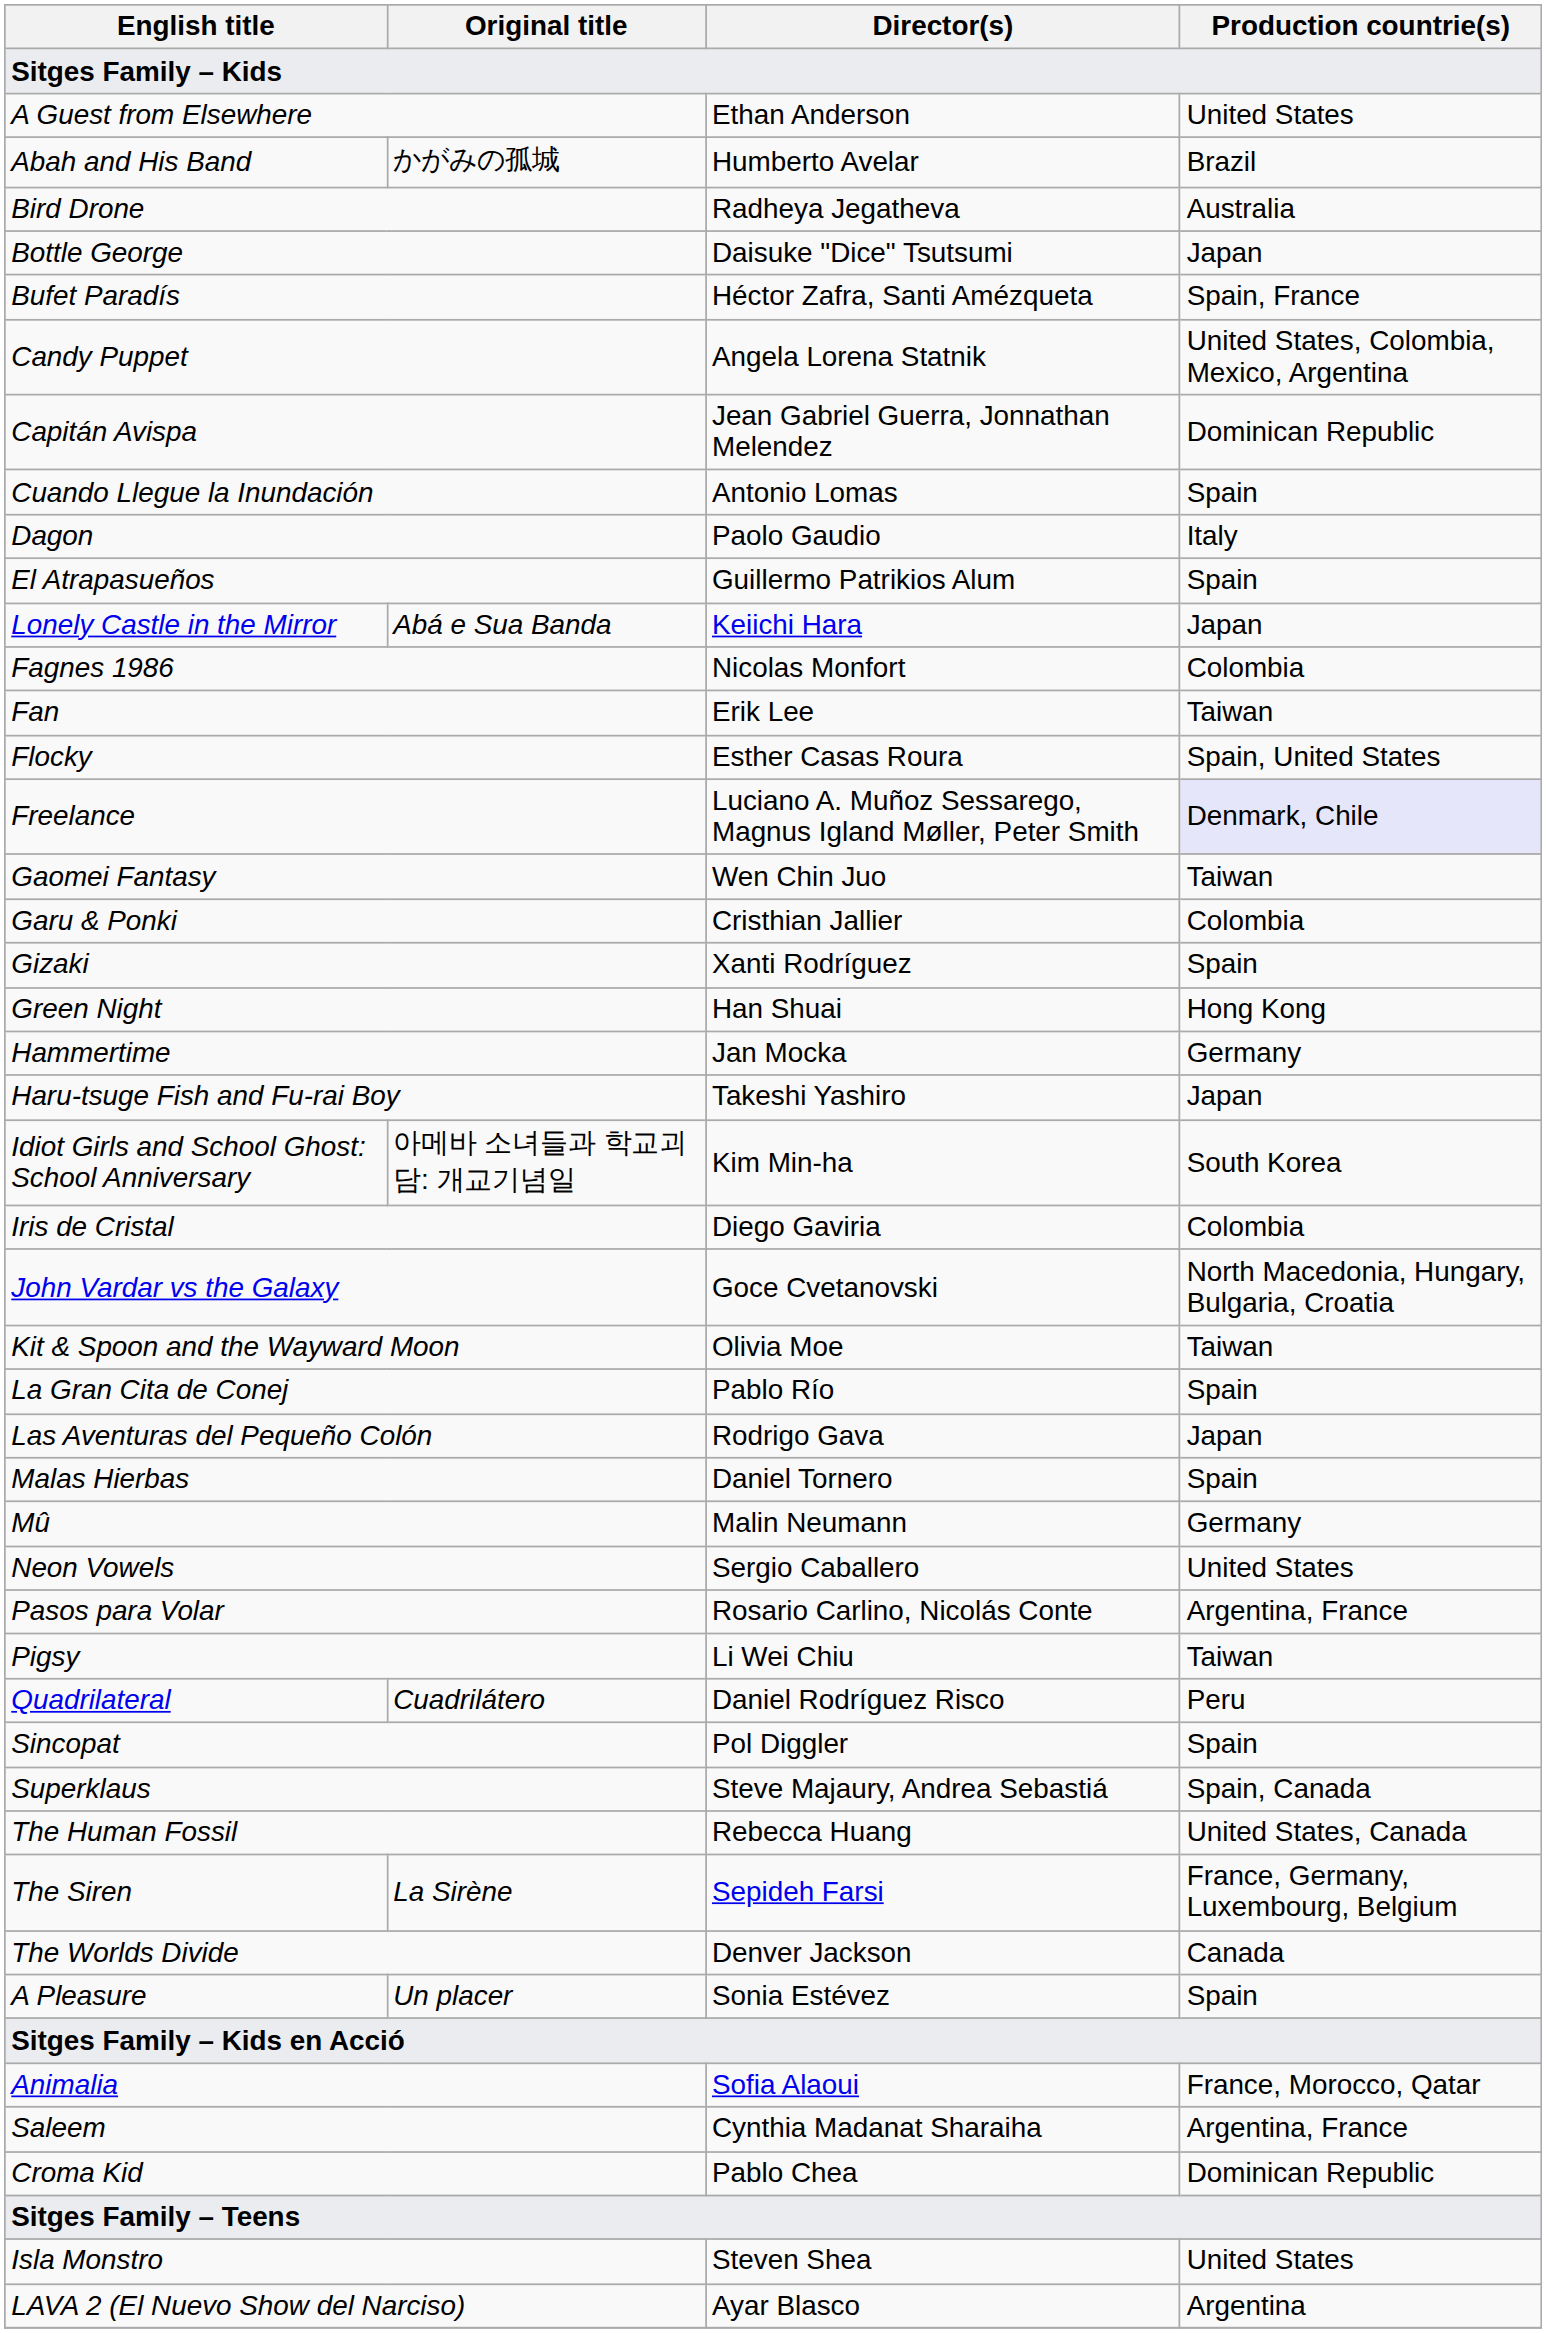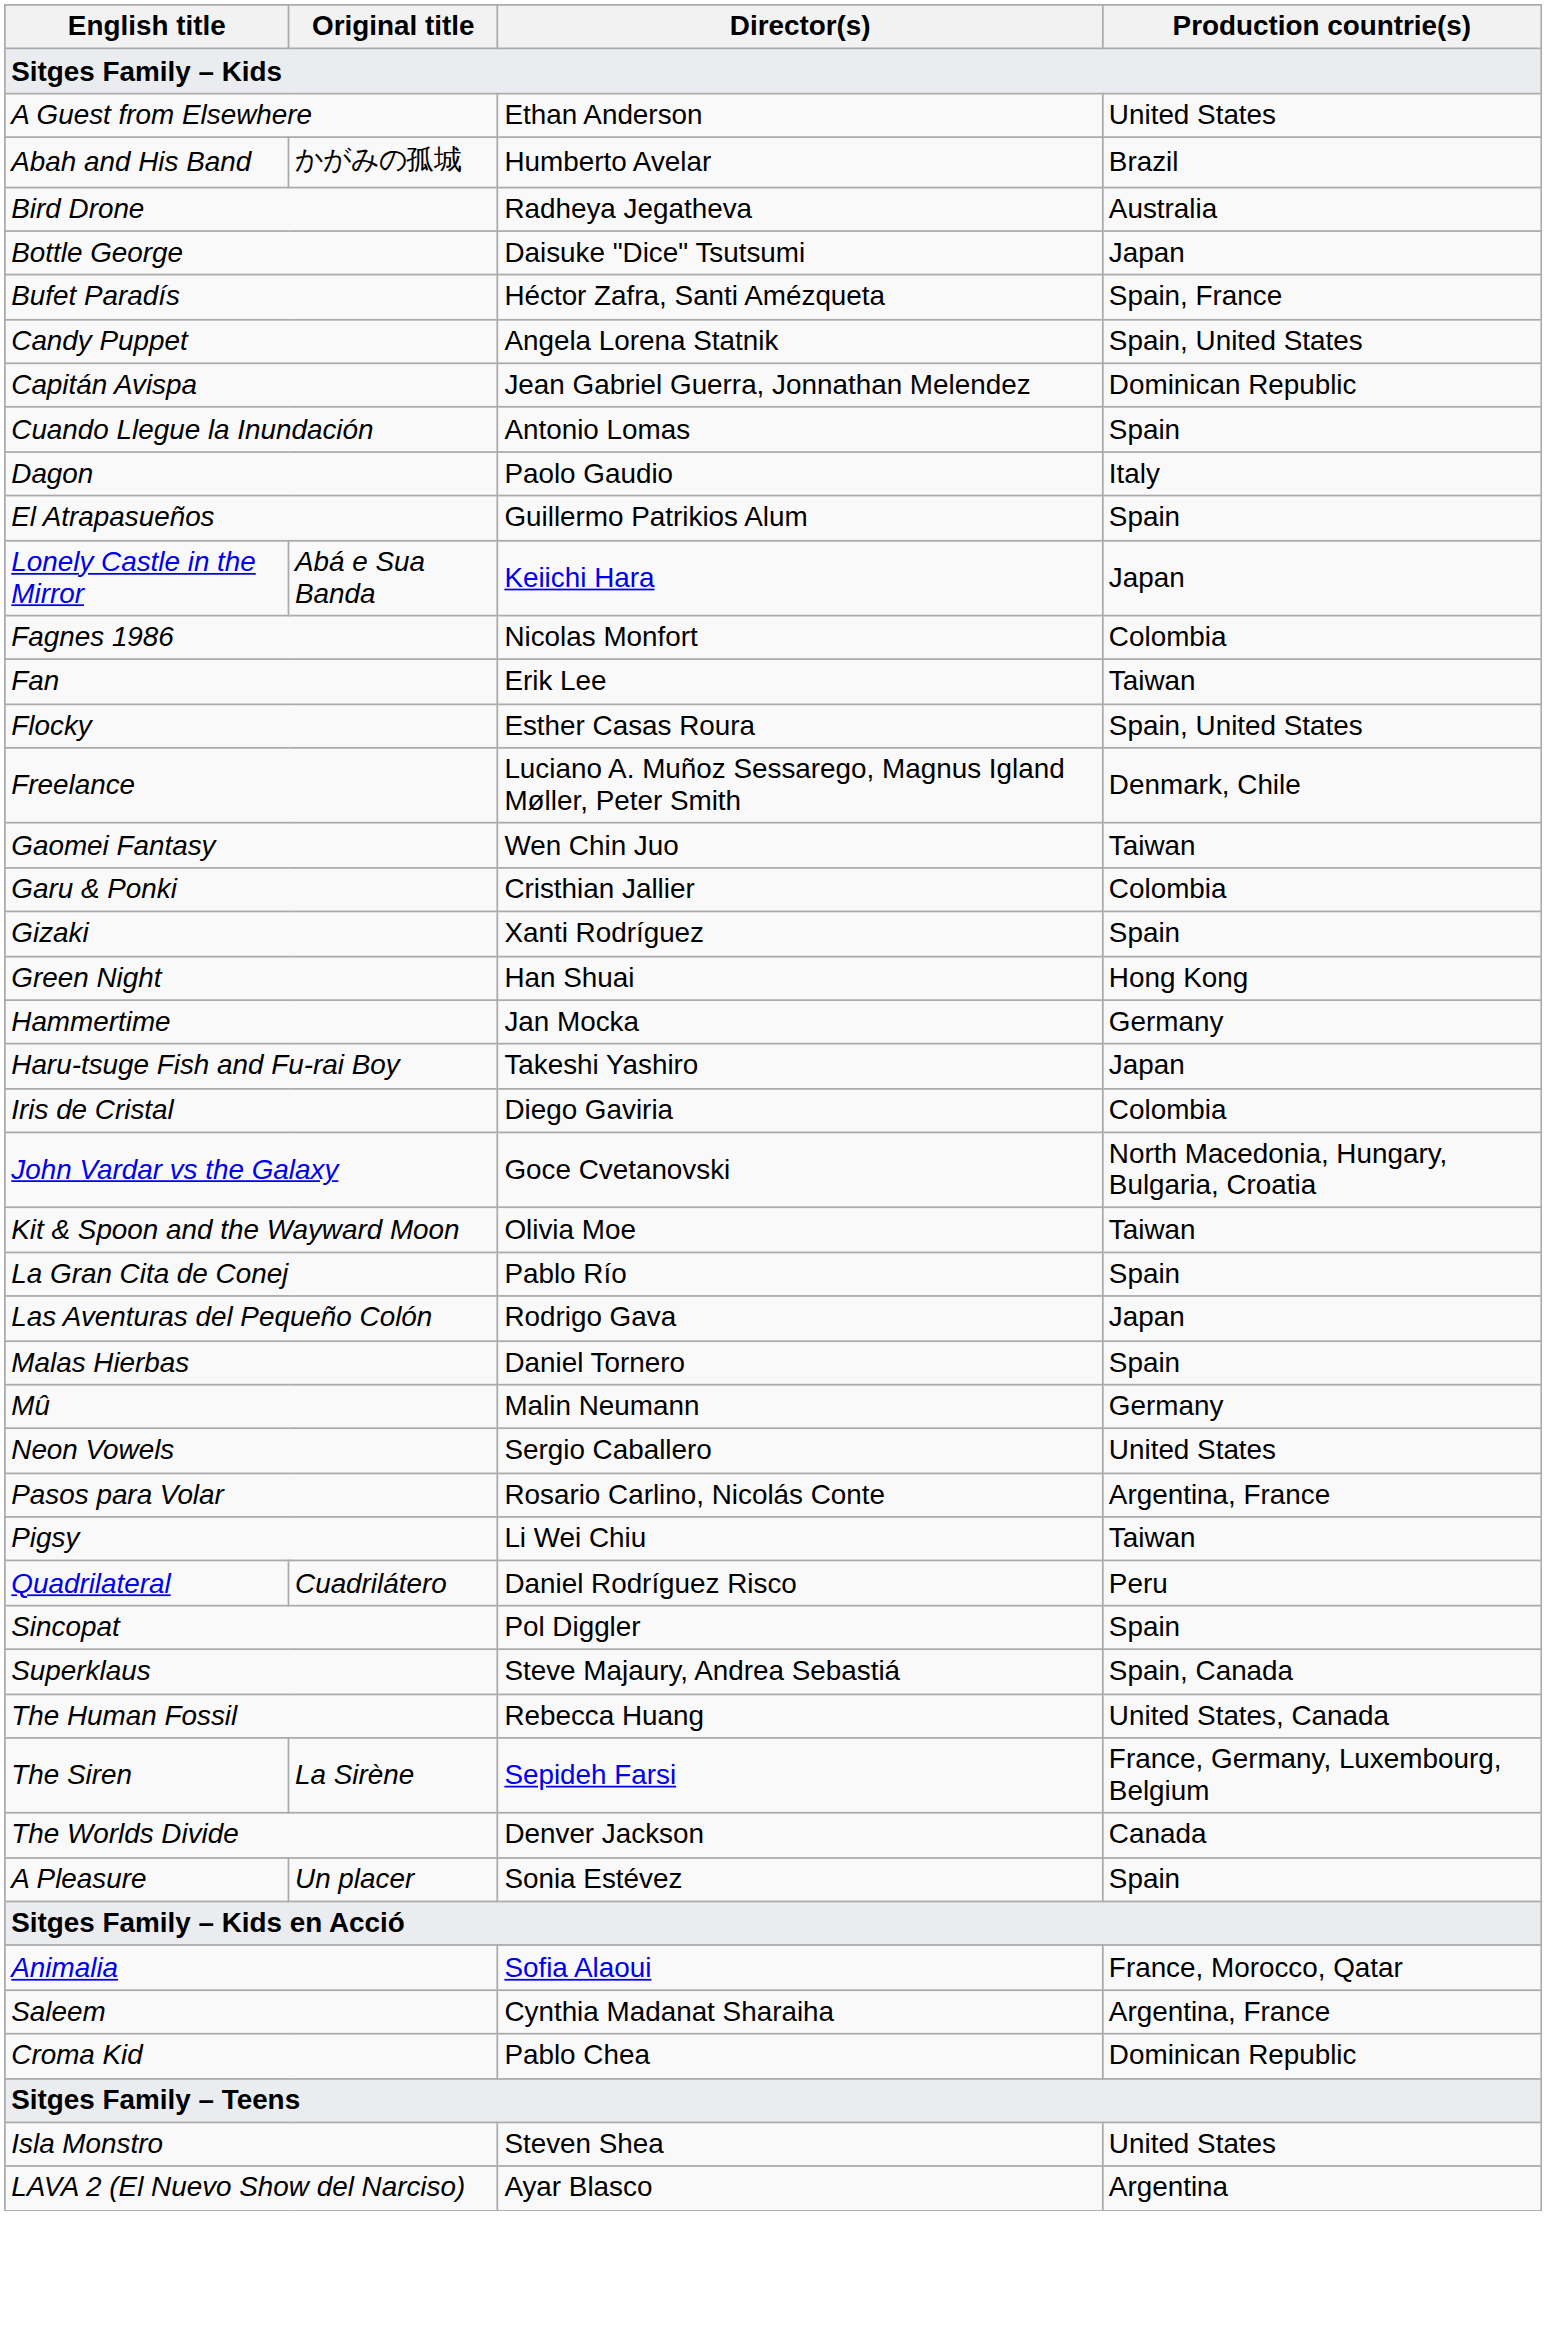Candy Puppet | Production countrie(s): United States, Colombia, Mexico, Argentina -> Spain, United States
Freelance | Production countrie(s): lavender background -> no background
- row: Idiot Girls and School Ghost: School Anniversary | 아메바 소녀들과 학교괴담: 개교기념일 | Kim Min-ha | South Korea
